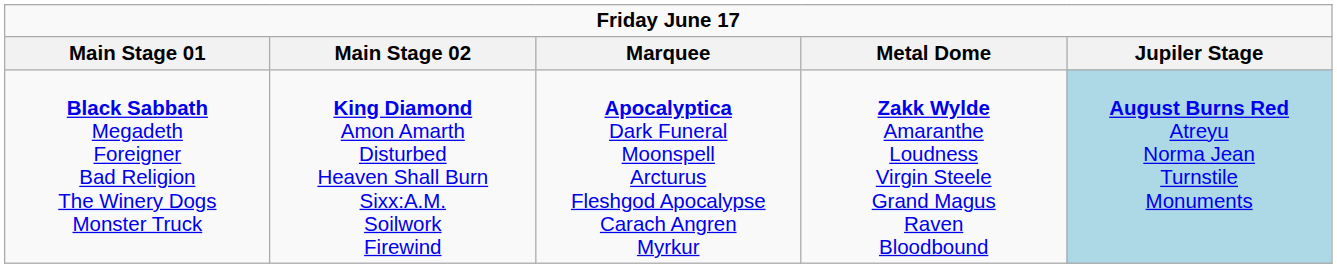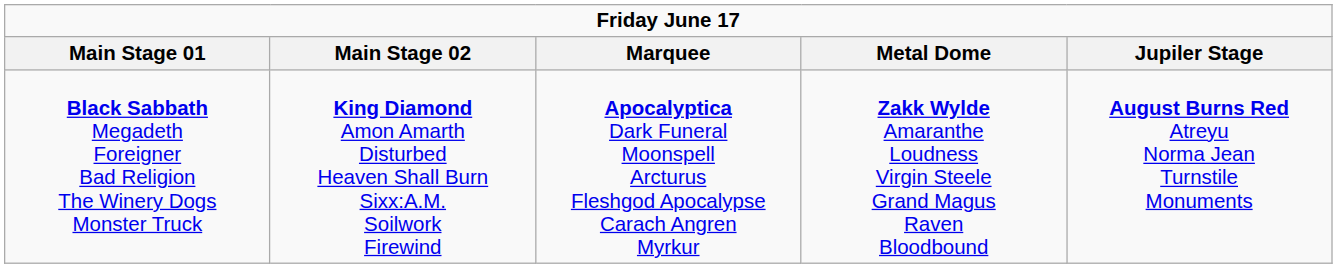row 3 | Jupiler Stage: lightblue background -> no background
